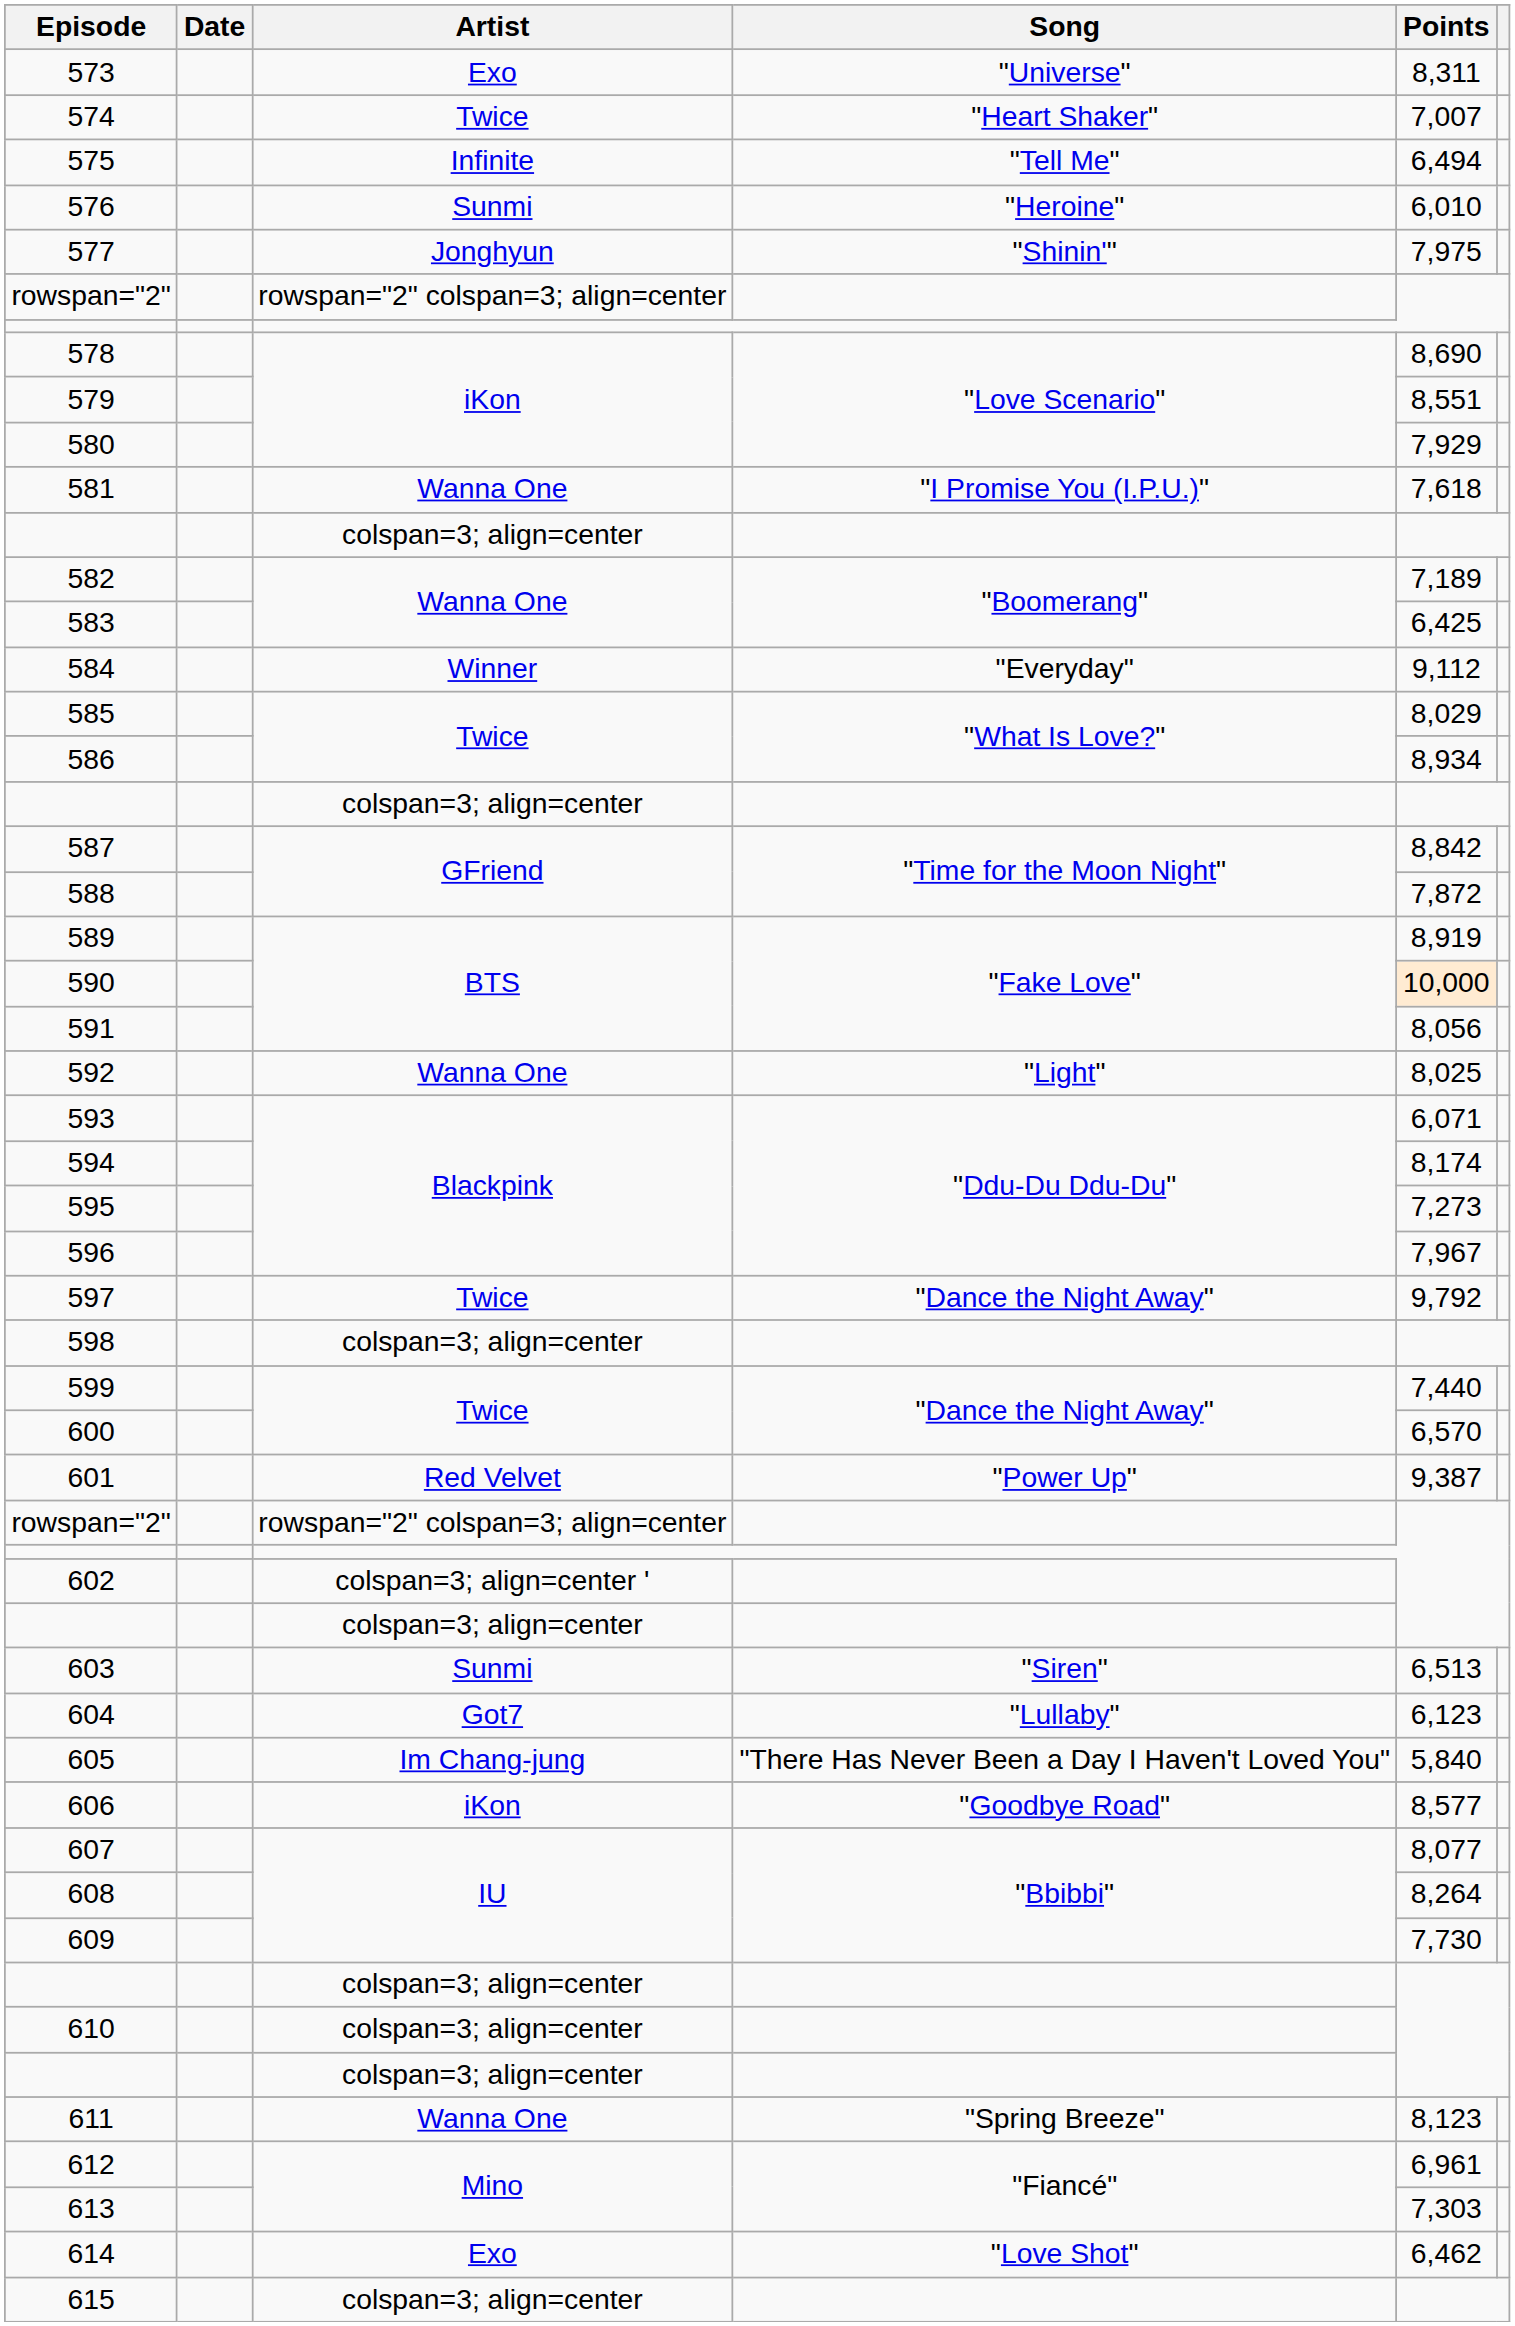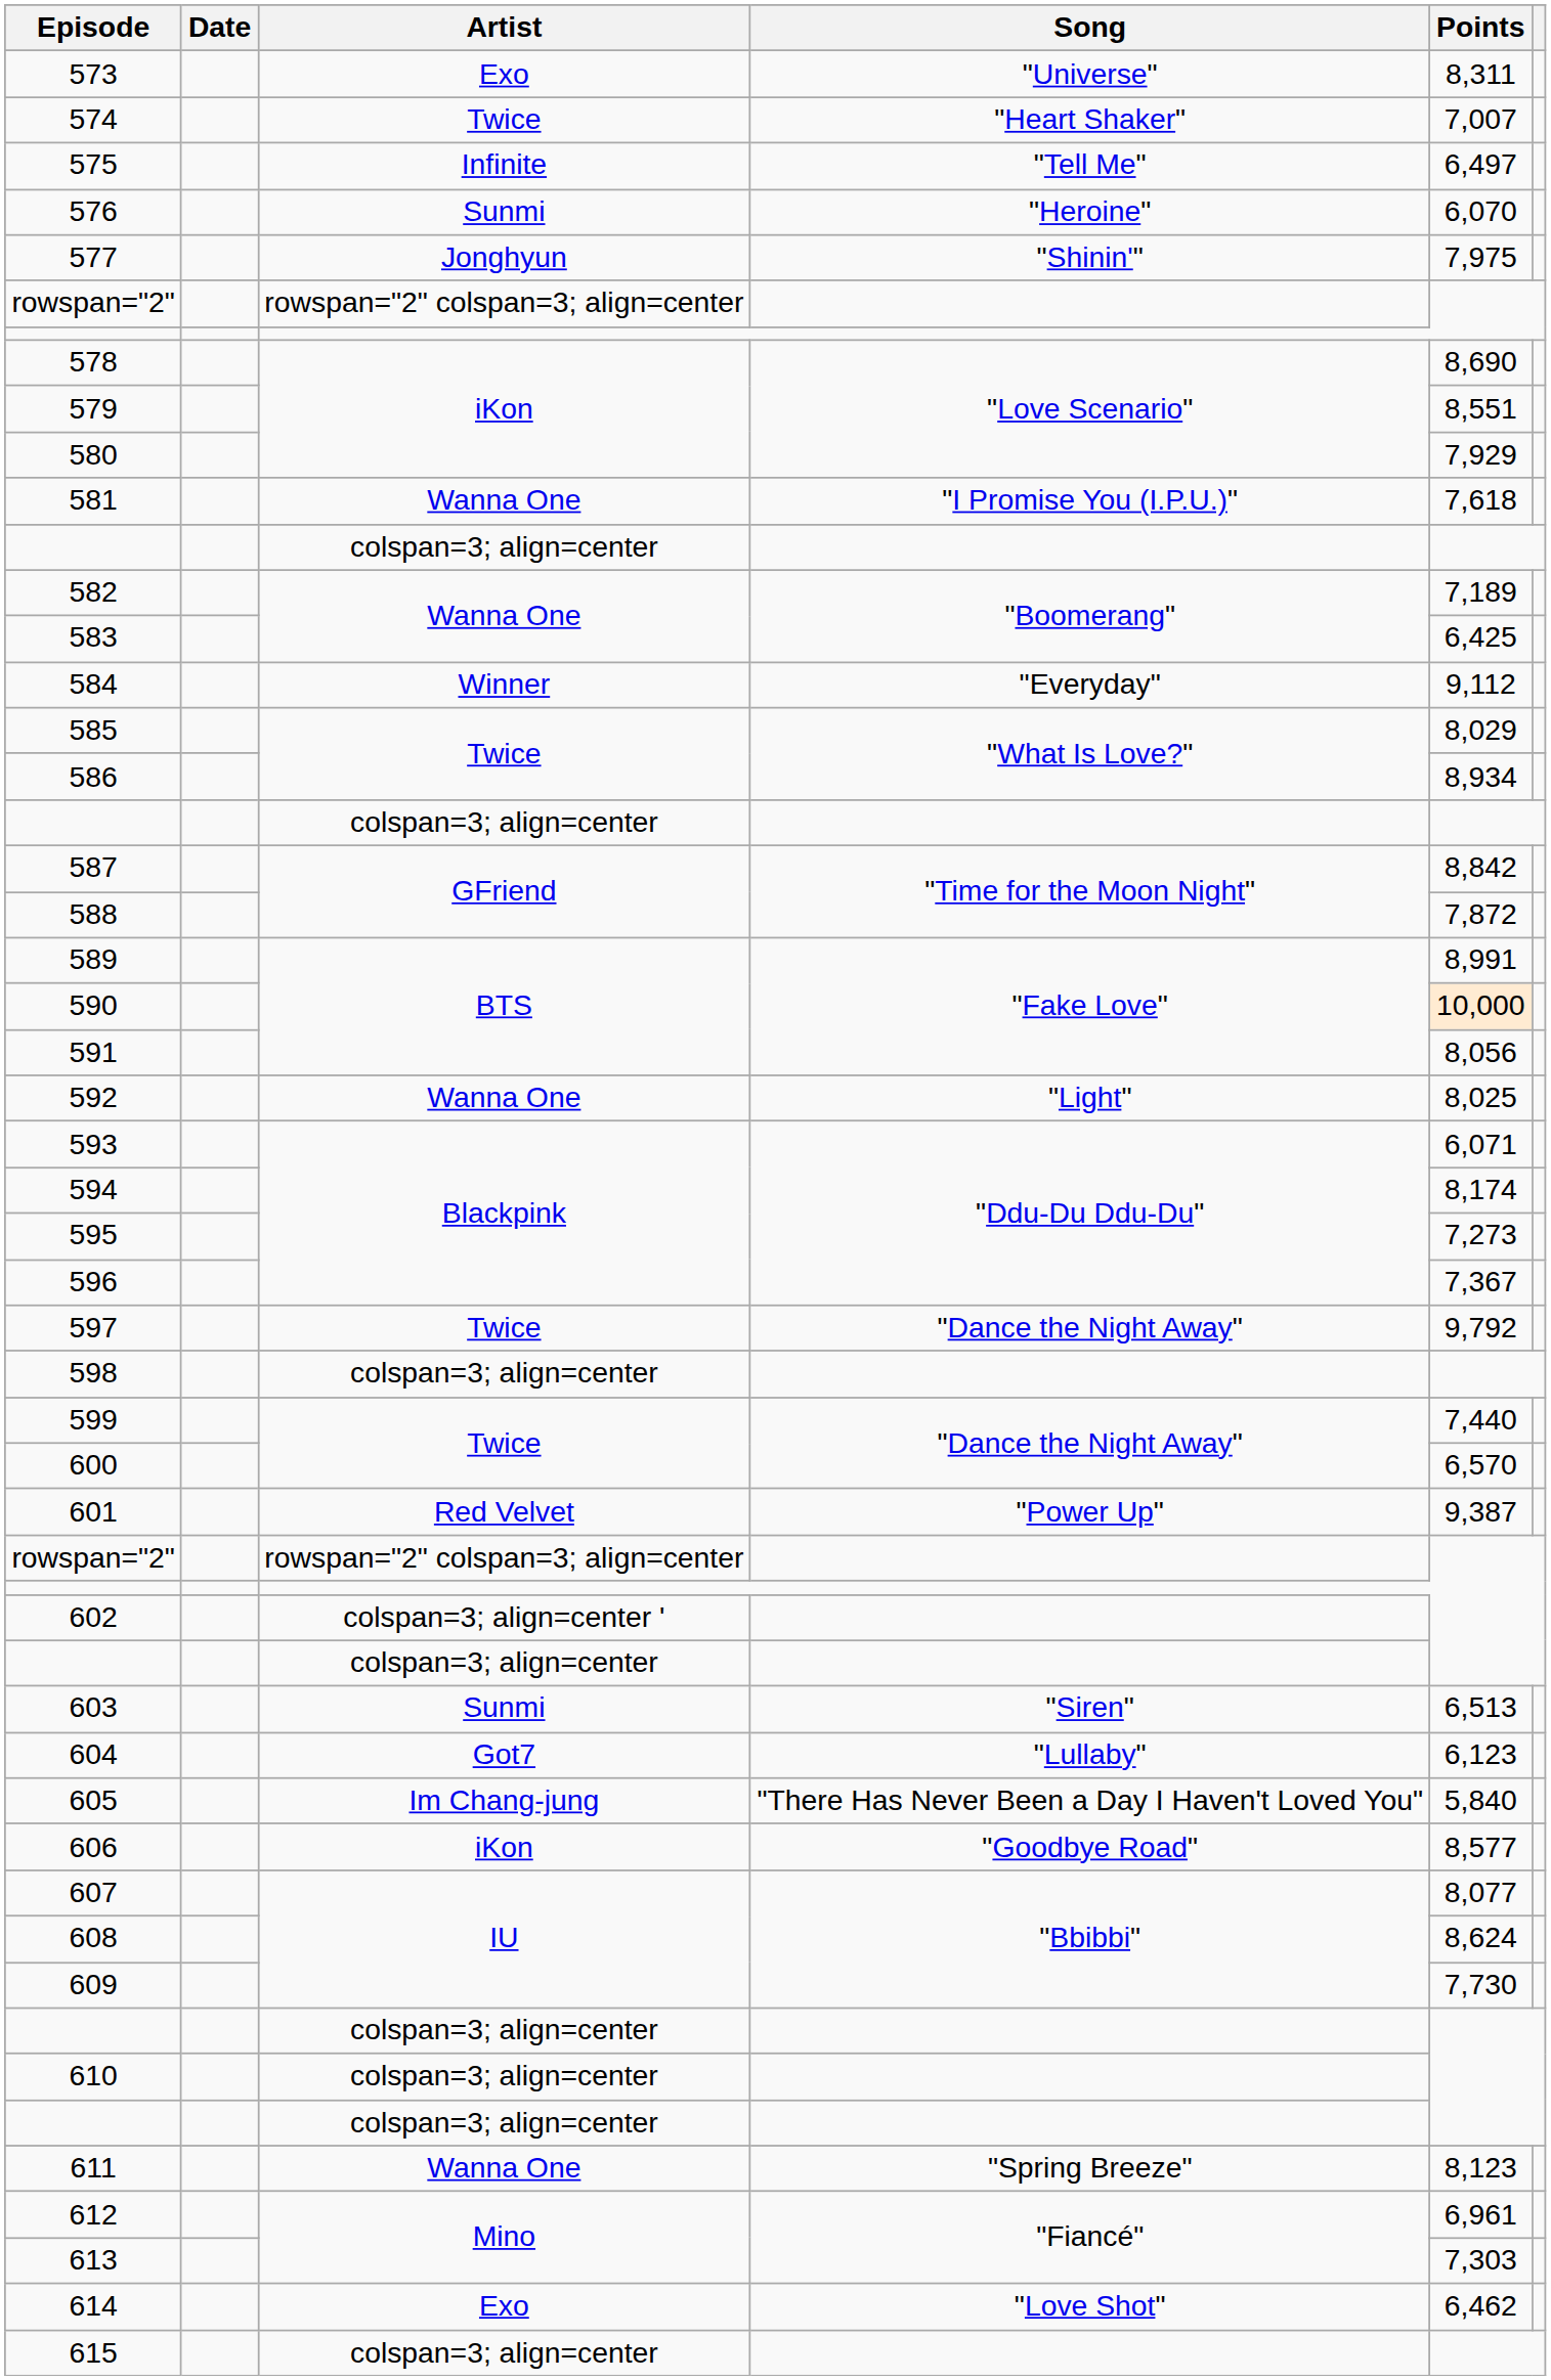575 | Points: 6,494 -> 6,497
576 | Points: 6,010 -> 6,070
589 | Points: 8,919 -> 8,991
596 | Points: 7,967 -> 7,367
608 | Points: 8,264 -> 8,624
